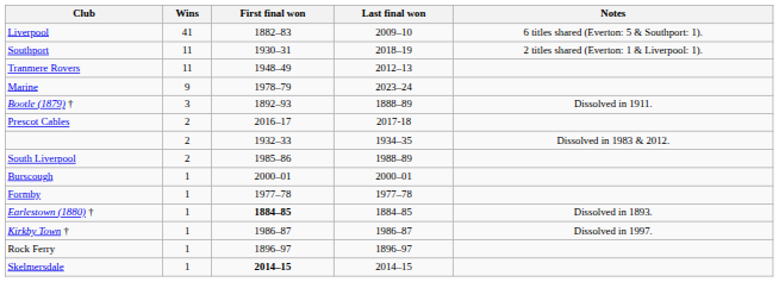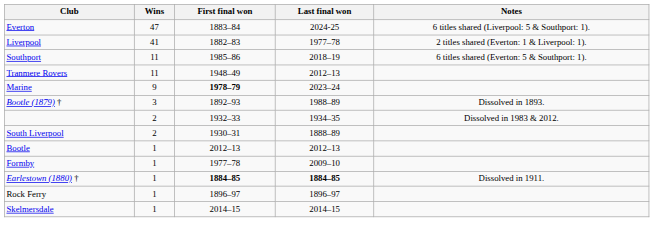+ row: Everton | 47 | 1883–84 | 2024-25 | 6 titles shared (Liverpool: 5 & Southport: 1).
Liverpool | Last final won: 2009–10 -> 1977–78
Liverpool | Notes: 6 titles shared (Everton: 5 & Southport: 1). -> 2 titles shared (Everton: 1 & Liverpool: 1).
Southport | First final won: 1930–31 -> 1985–86
Southport | Notes: 2 titles shared (Everton: 1 & Liverpool: 1). -> 6 titles shared (Everton: 5 & Southport: 1).
Marine | First final won: normal -> bold
Bootle (1879) † | Last final won: 1888–89 -> 1988–89
Bootle (1879) † | Notes: Dissolved in 1911. -> Dissolved in 1893.
- row: Prescot Cables | 2 | 2016–17 | 2017-18
South Liverpool | First final won: 1985–86 -> 1930–31
South Liverpool | Last final won: 1988–89 -> 1888–89
+ row: Bootle | 1 | 2012–13 | 2012–13
- row: Burscough | 1 | 2000–01 | 2000–01
Formby | Last final won: 1977–78 -> 2009–10
Earlestown (1880) † | Last final won: normal -> bold
Earlestown (1880) † | Notes: Dissolved in 1893. -> Dissolved in 1911.
- row: Kirkby Town † | 1 | 1986–87 | 1986–87 | Dissolved in 1997.
Skelmersdale | First final won: bold -> normal
